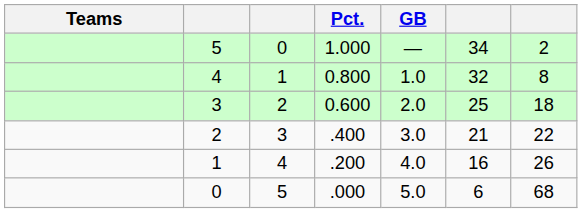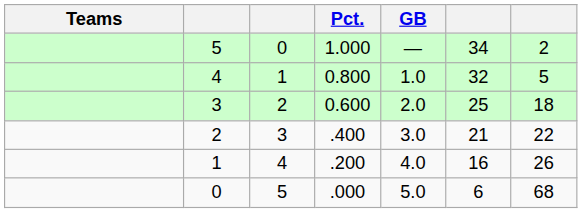row 3 | column 7: 8 -> 5
